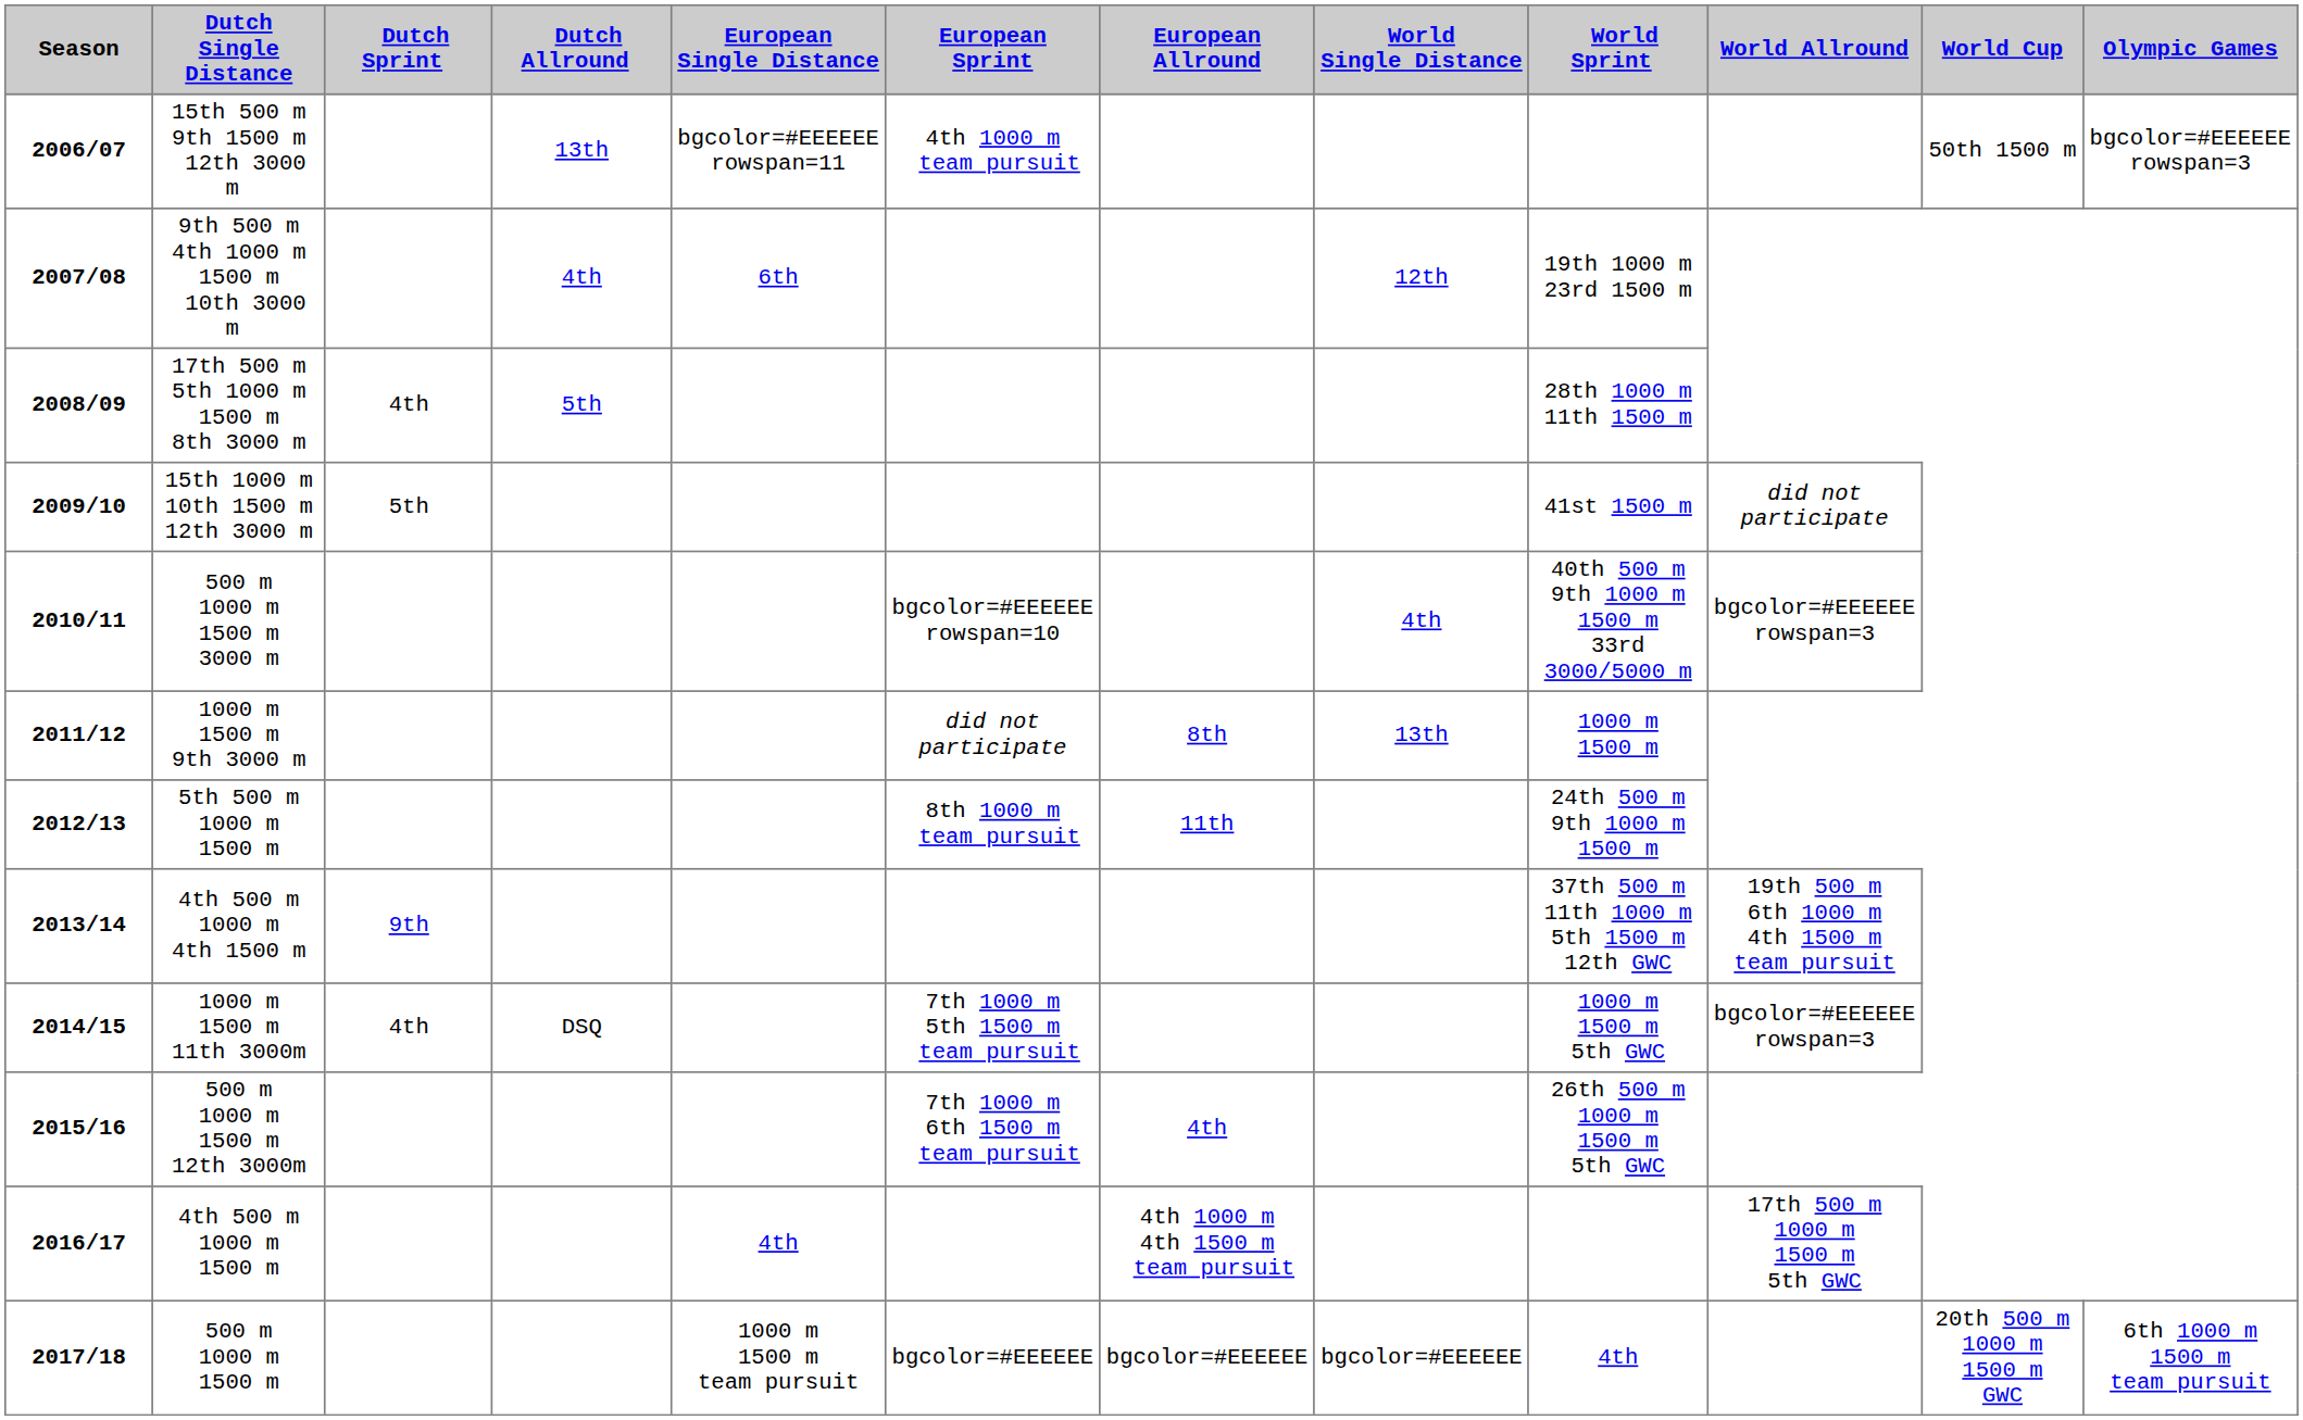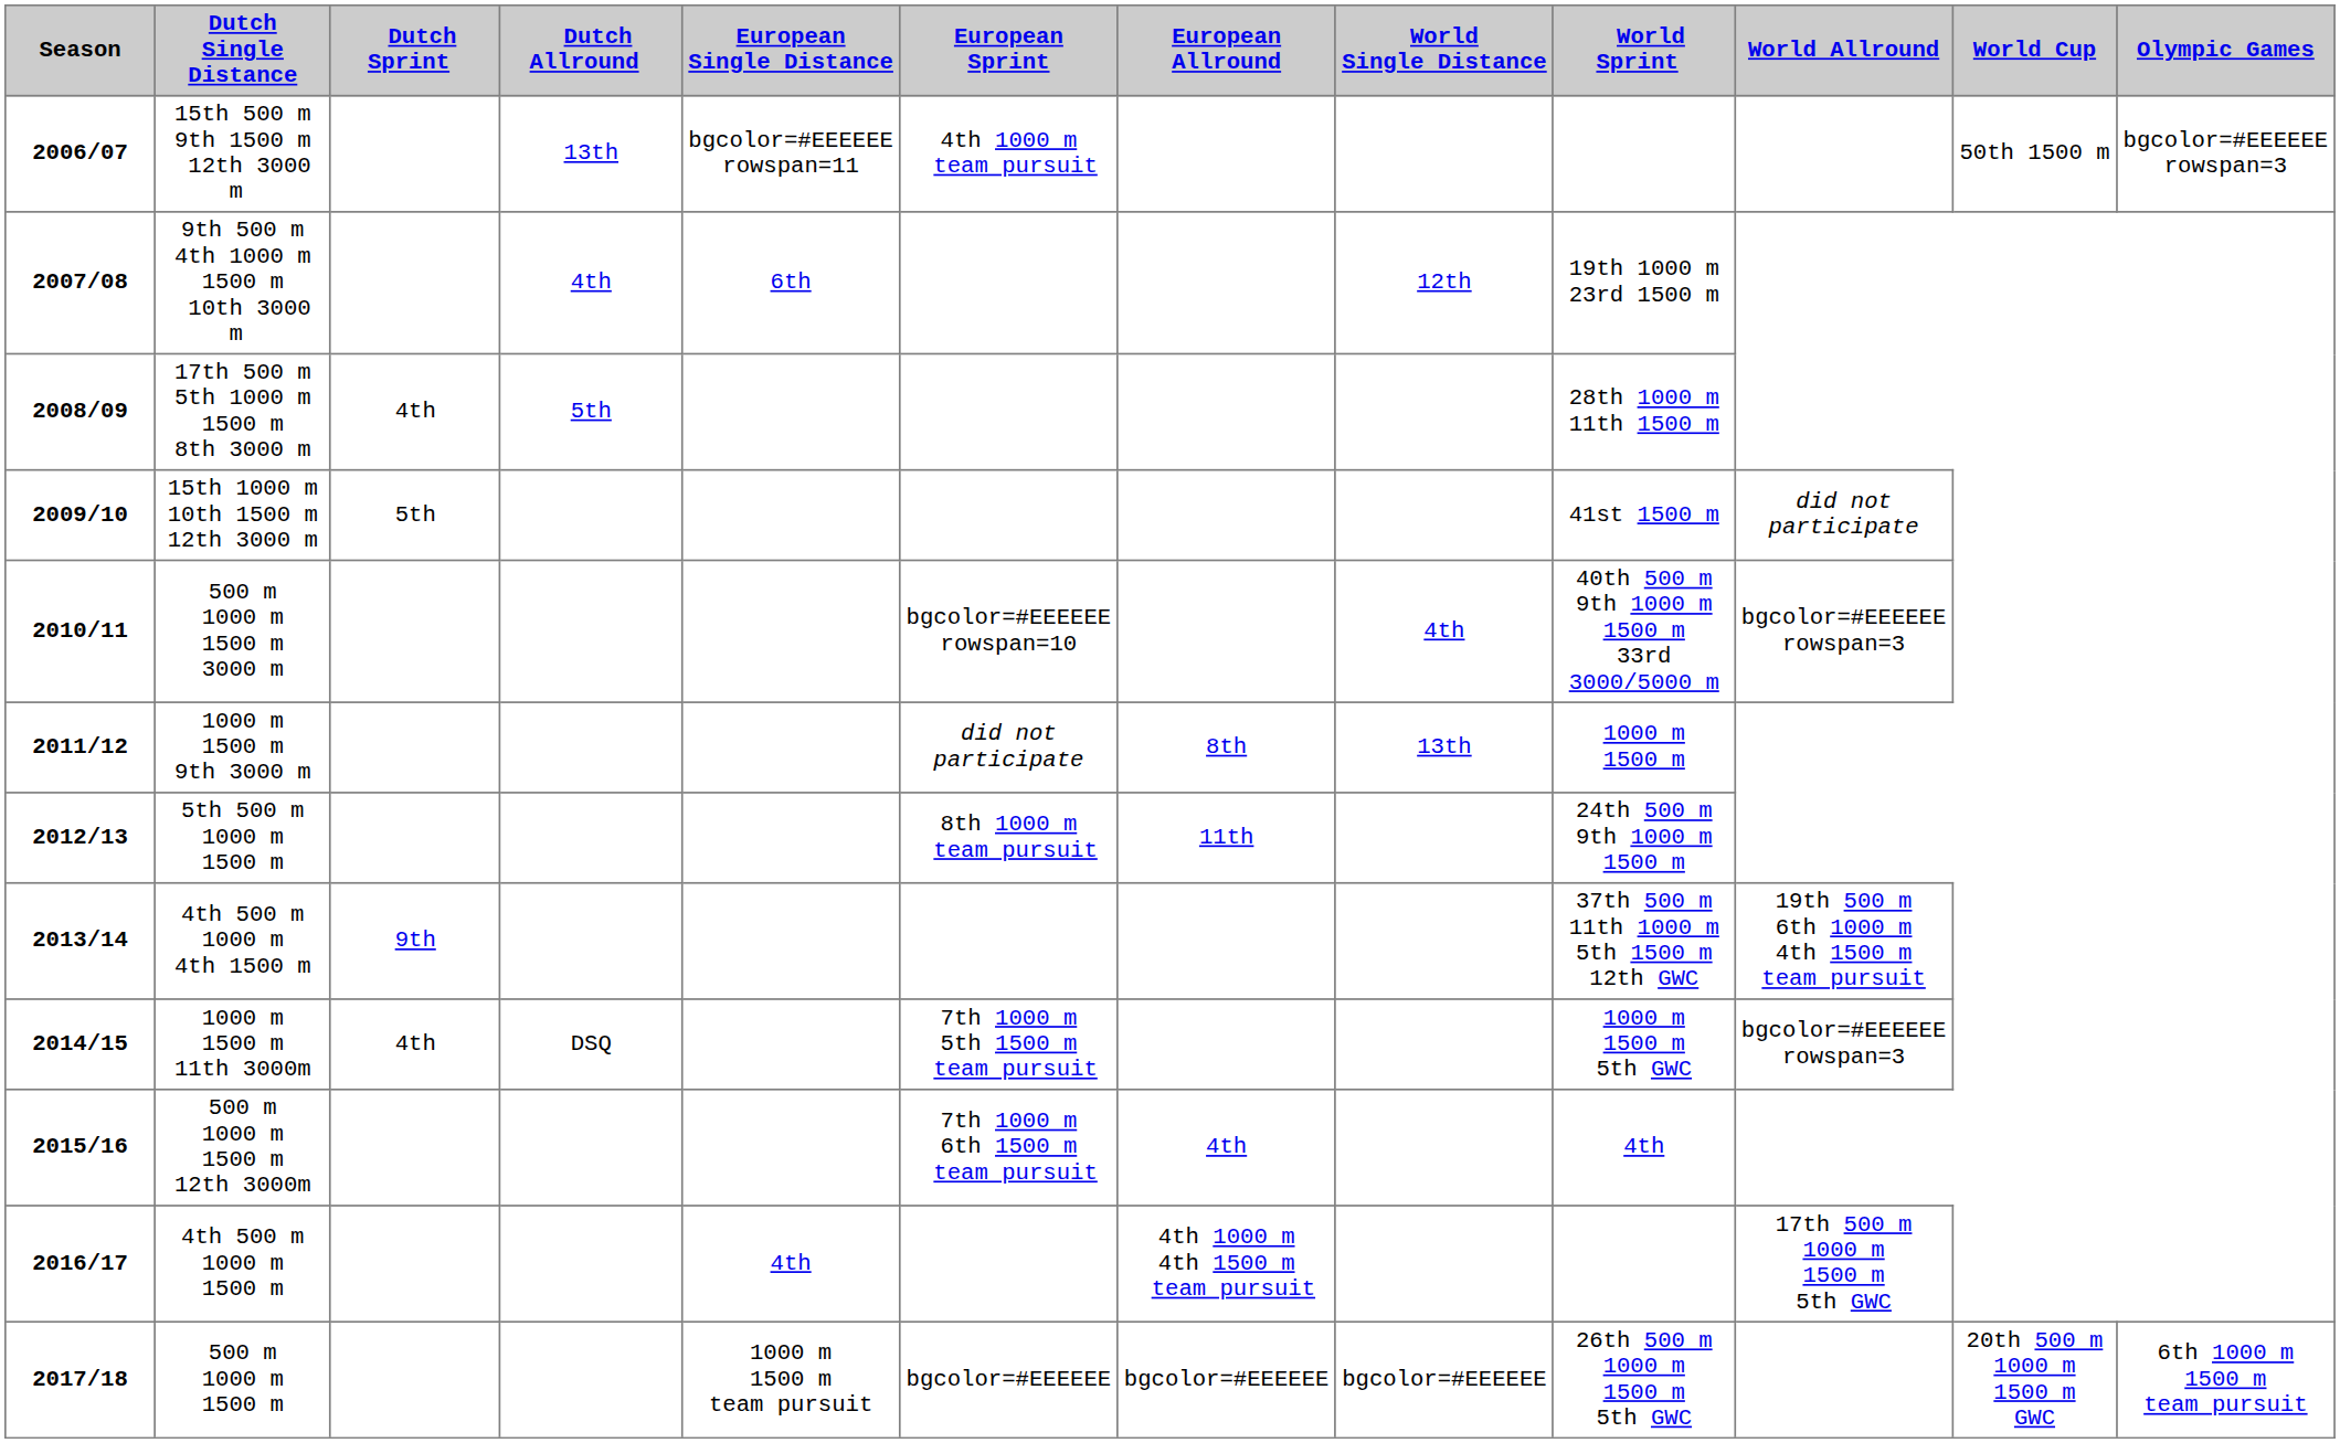500 m 1000 m 1500 m 12th 3000m | World Sprint: 26th 500 m 1000 m 1500 m 5th GWC -> 4th
500 m 1000 m 1500 m | World Sprint: 4th -> 26th 500 m 1000 m 1500 m 5th GWC
